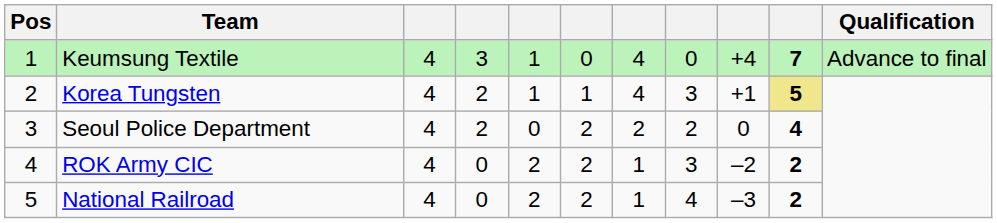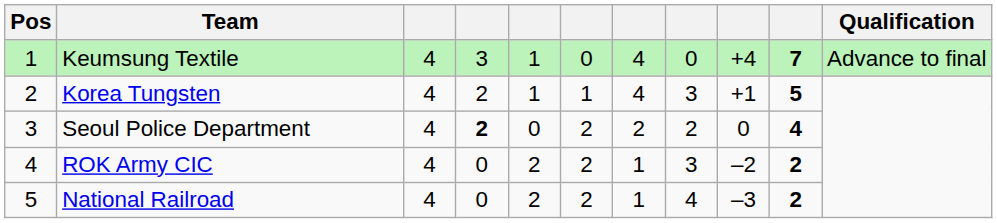Korea Tungsten | column 10: khaki background -> no background
Seoul Police Department | column 4: normal -> bold
